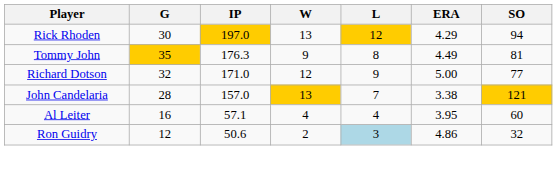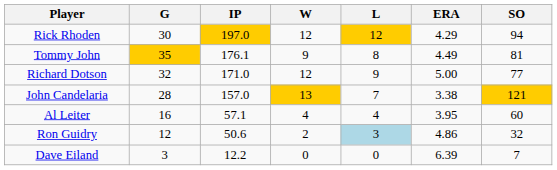Rick Rhoden | W: 13 -> 12
Tommy John | IP: 176.3 -> 176.1
+ row: Dave Eiland | 3 | 12.2 | 0 | 0 | 6.39 | 7
